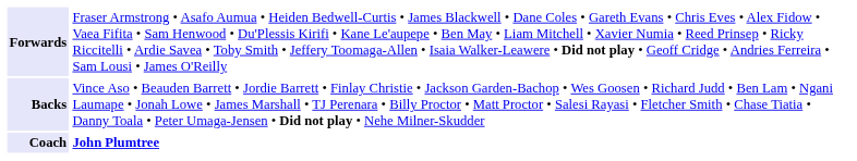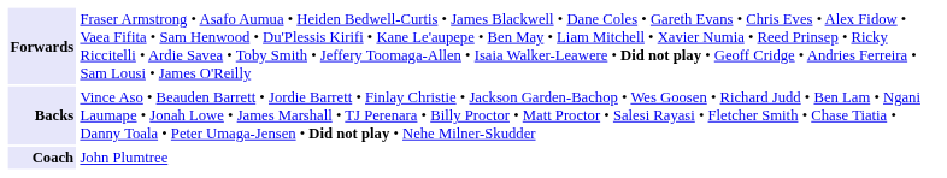Coach | column 2: bold -> normal
